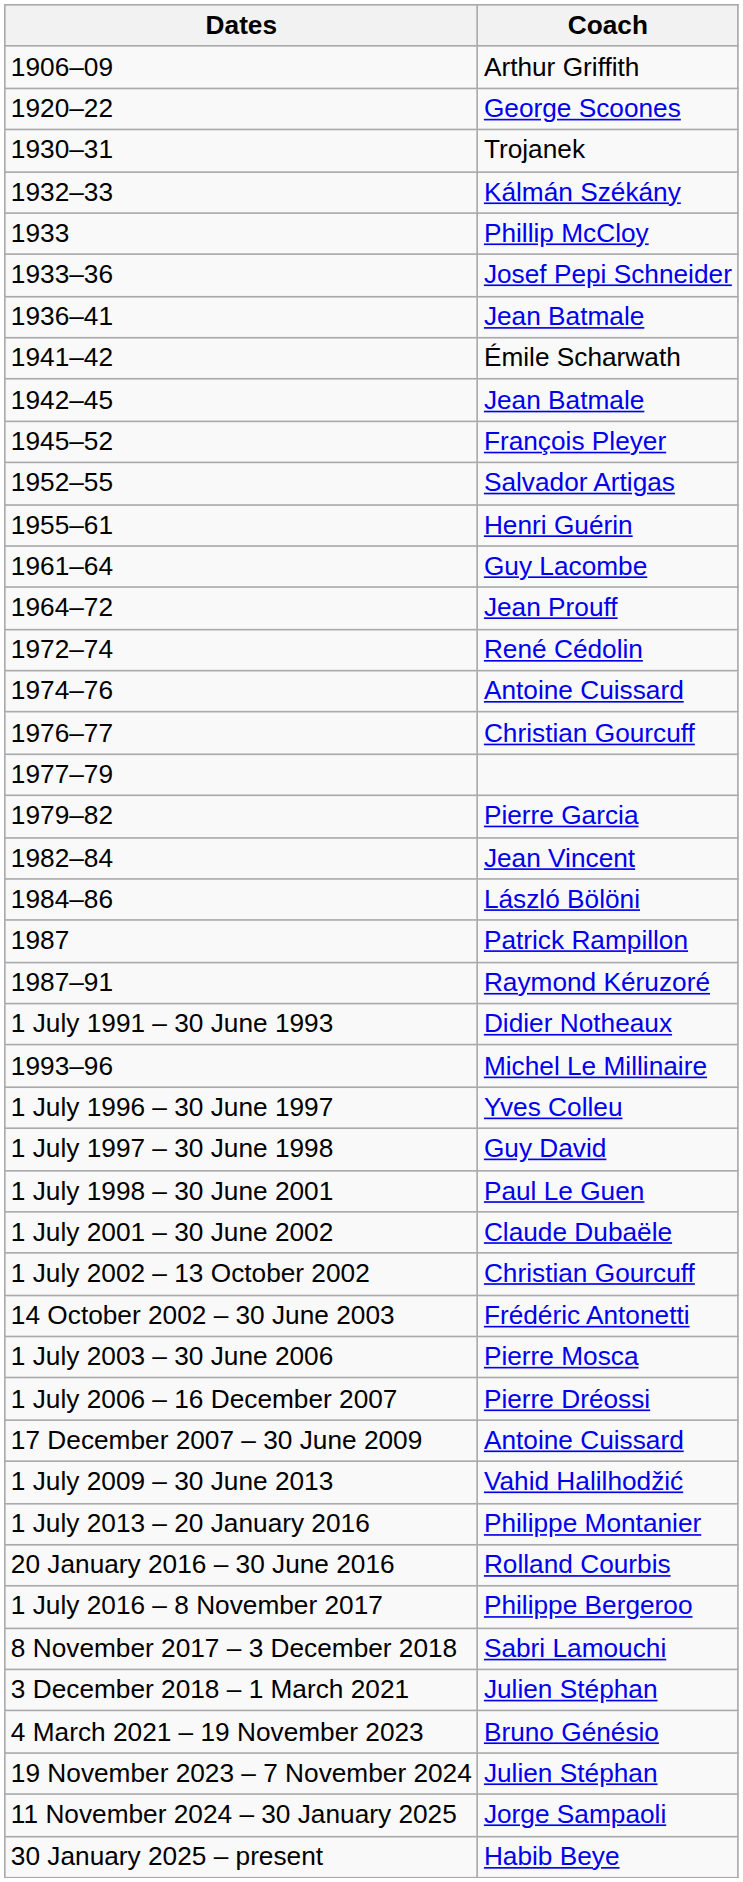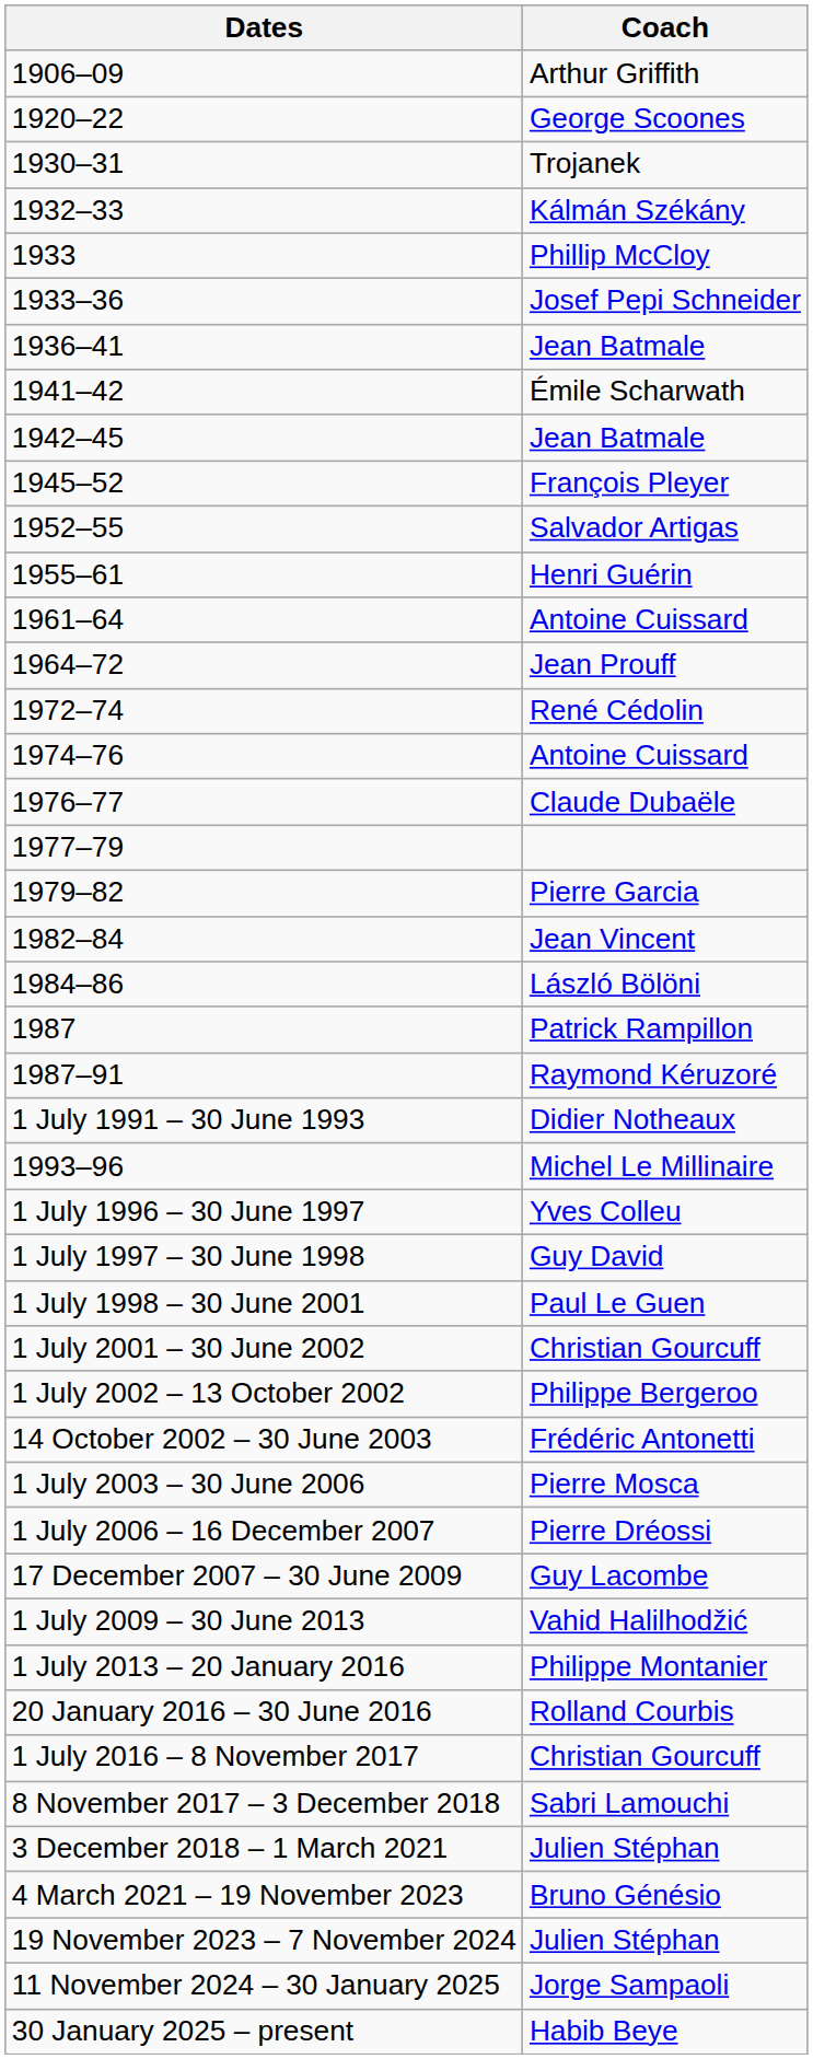row 14 | Coach: Guy Lacombe -> Antoine Cuissard
row 18 | Coach: Christian Gourcuff -> Claude Dubaële
row 30 | Coach: Claude Dubaële -> Christian Gourcuff
row 31 | Coach: Christian Gourcuff -> Philippe Bergeroo
row 35 | Coach: Antoine Cuissard -> Guy Lacombe
row 39 | Coach: Philippe Bergeroo -> Christian Gourcuff
